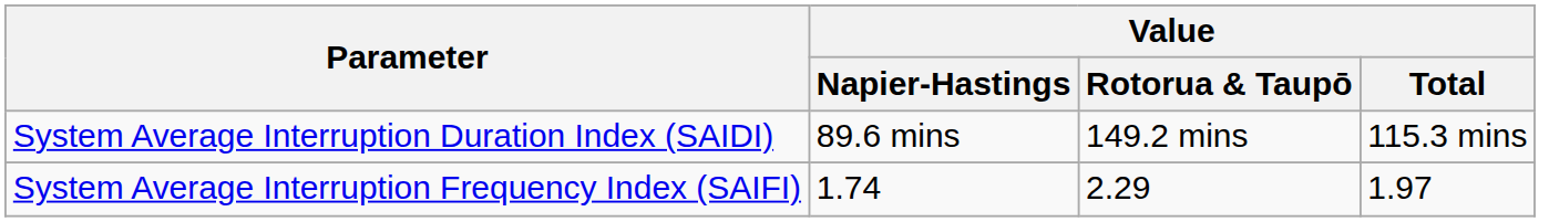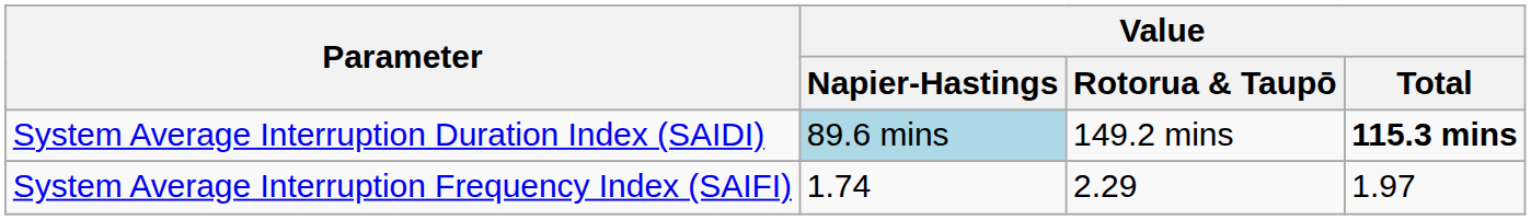row 3 | Value / Napier-Hastings: no background -> lightblue background
row 3 | Value / Total: normal -> bold
